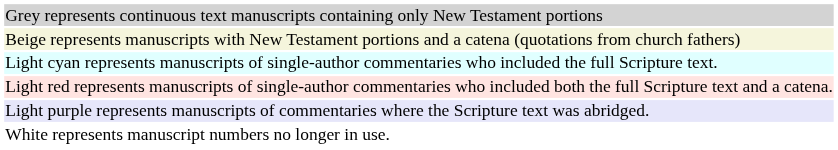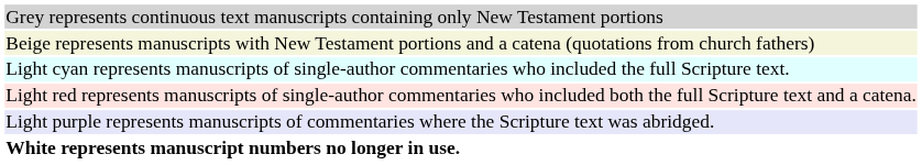row 6 | column 1: normal -> bold
